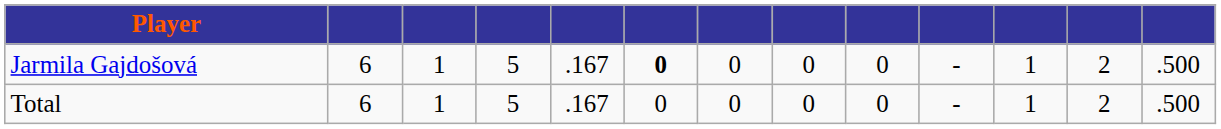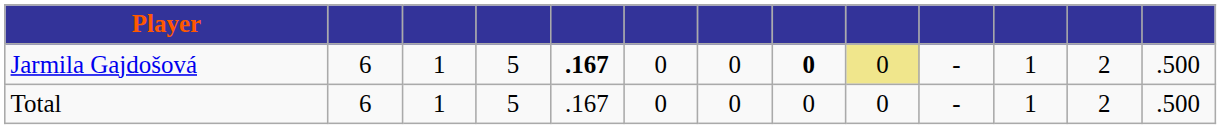Jarmila Gajdošová | column 5: normal -> bold
Jarmila Gajdošová | column 6: bold -> normal
Jarmila Gajdošová | column 8: normal -> bold
Jarmila Gajdošová | column 9: no background -> khaki background
